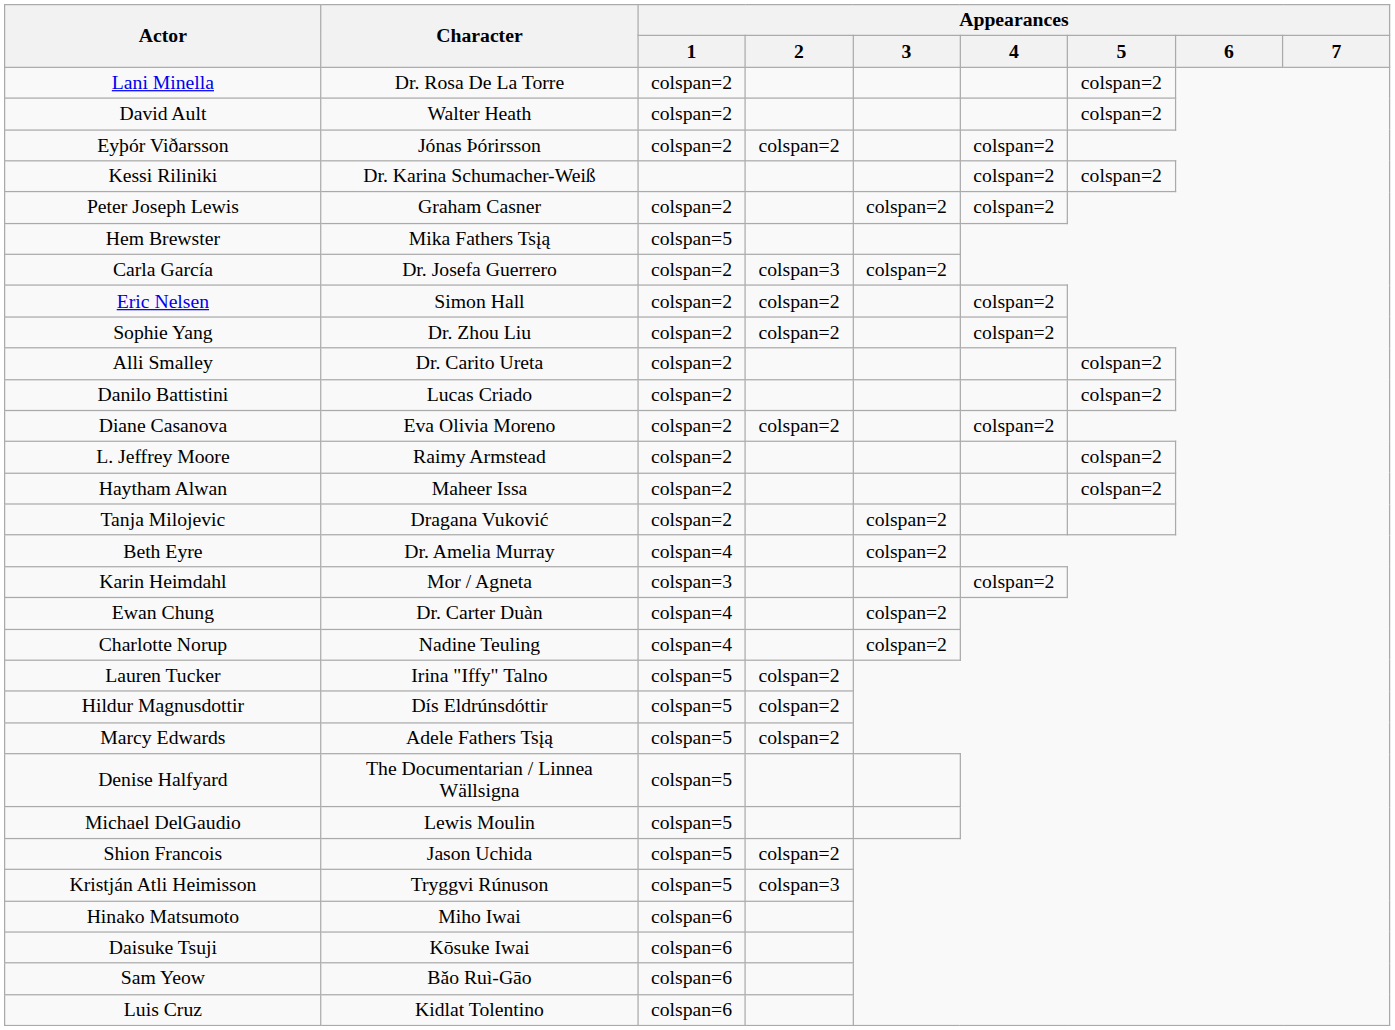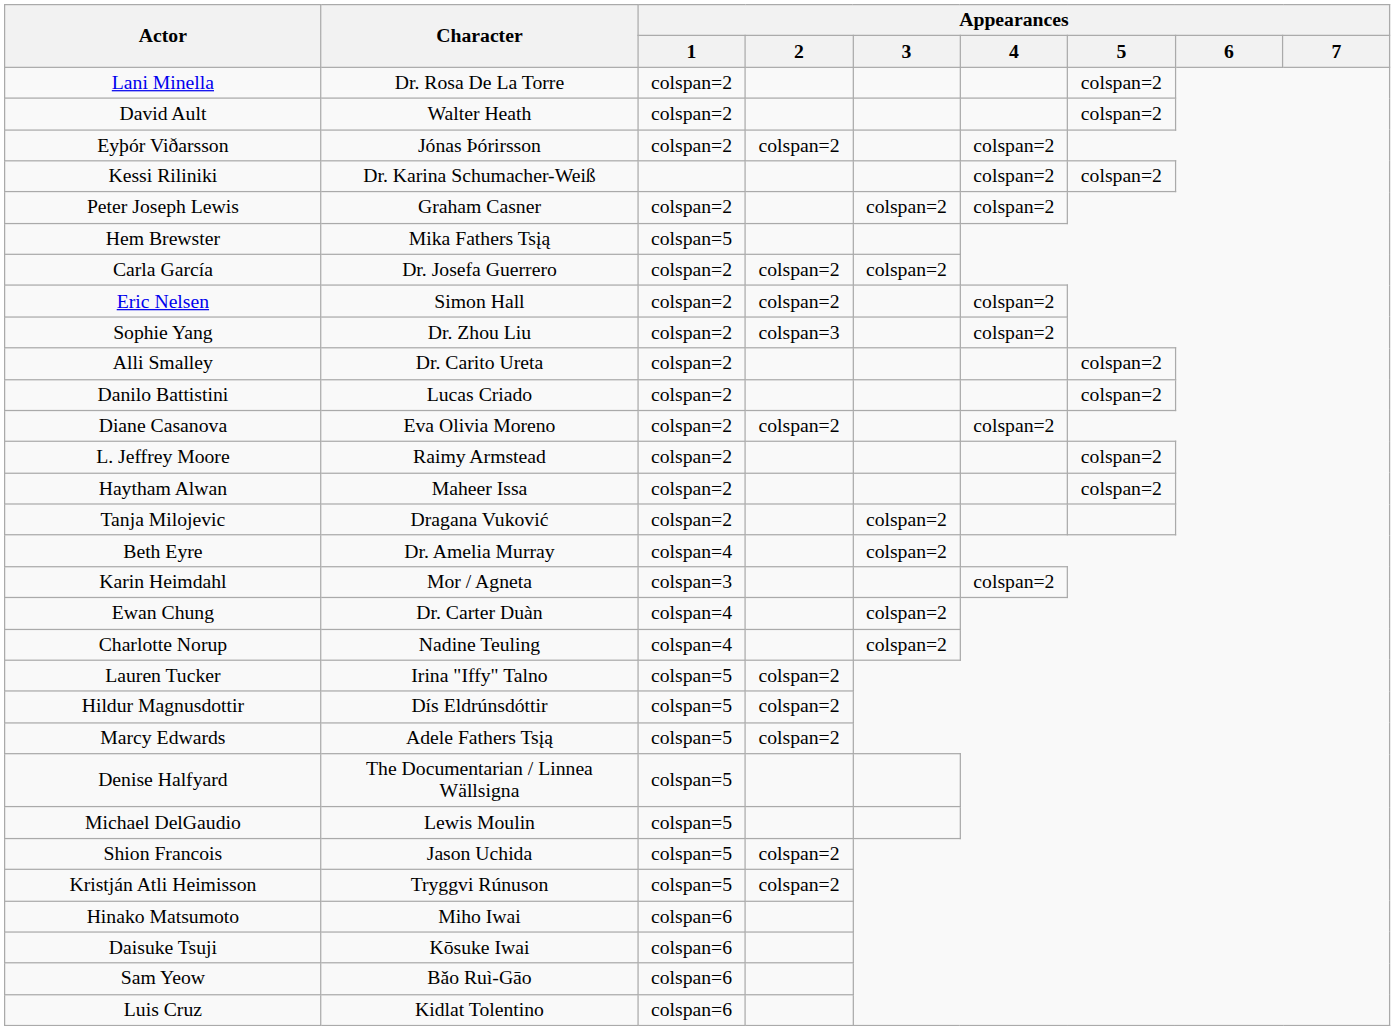Carla García | Appearances / 2: colspan=3 -> colspan=2
Sophie Yang | Appearances / 2: colspan=2 -> colspan=3
Kristján Atli Heimisson | Appearances / 2: colspan=3 -> colspan=2
